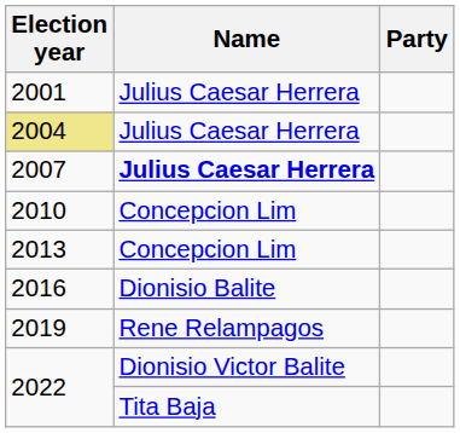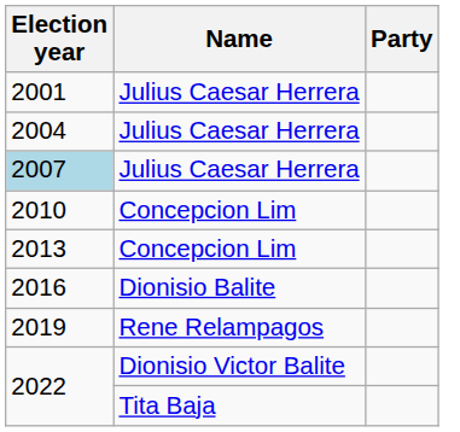2004 | Election year: khaki background -> no background
2007 | Election year: no background -> lightblue background
2007 | Name: bold -> normal
